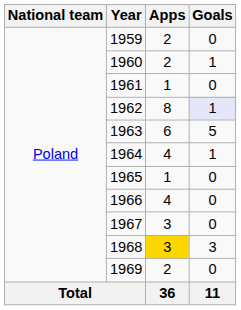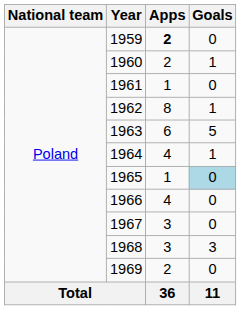1959 | Apps: normal -> bold
1962 | Goals: lavender background -> no background
1965 | Goals: no background -> lightblue background
1968 | Apps: gold background -> no background
